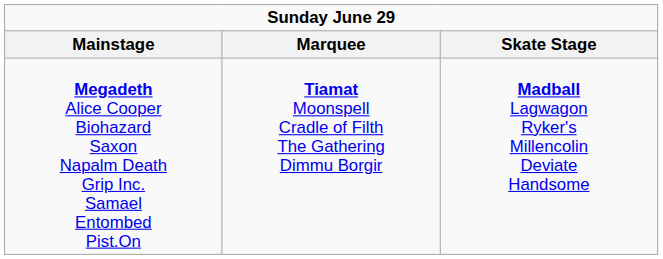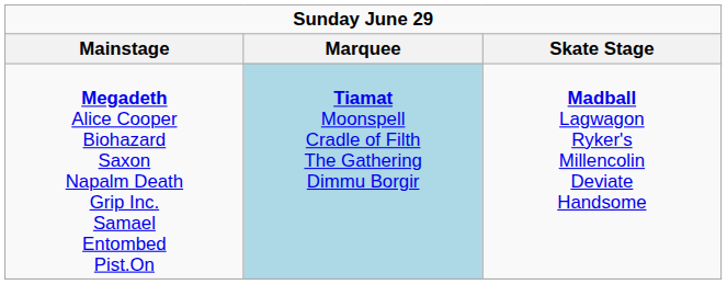row 3 | Marquee: no background -> lightblue background
